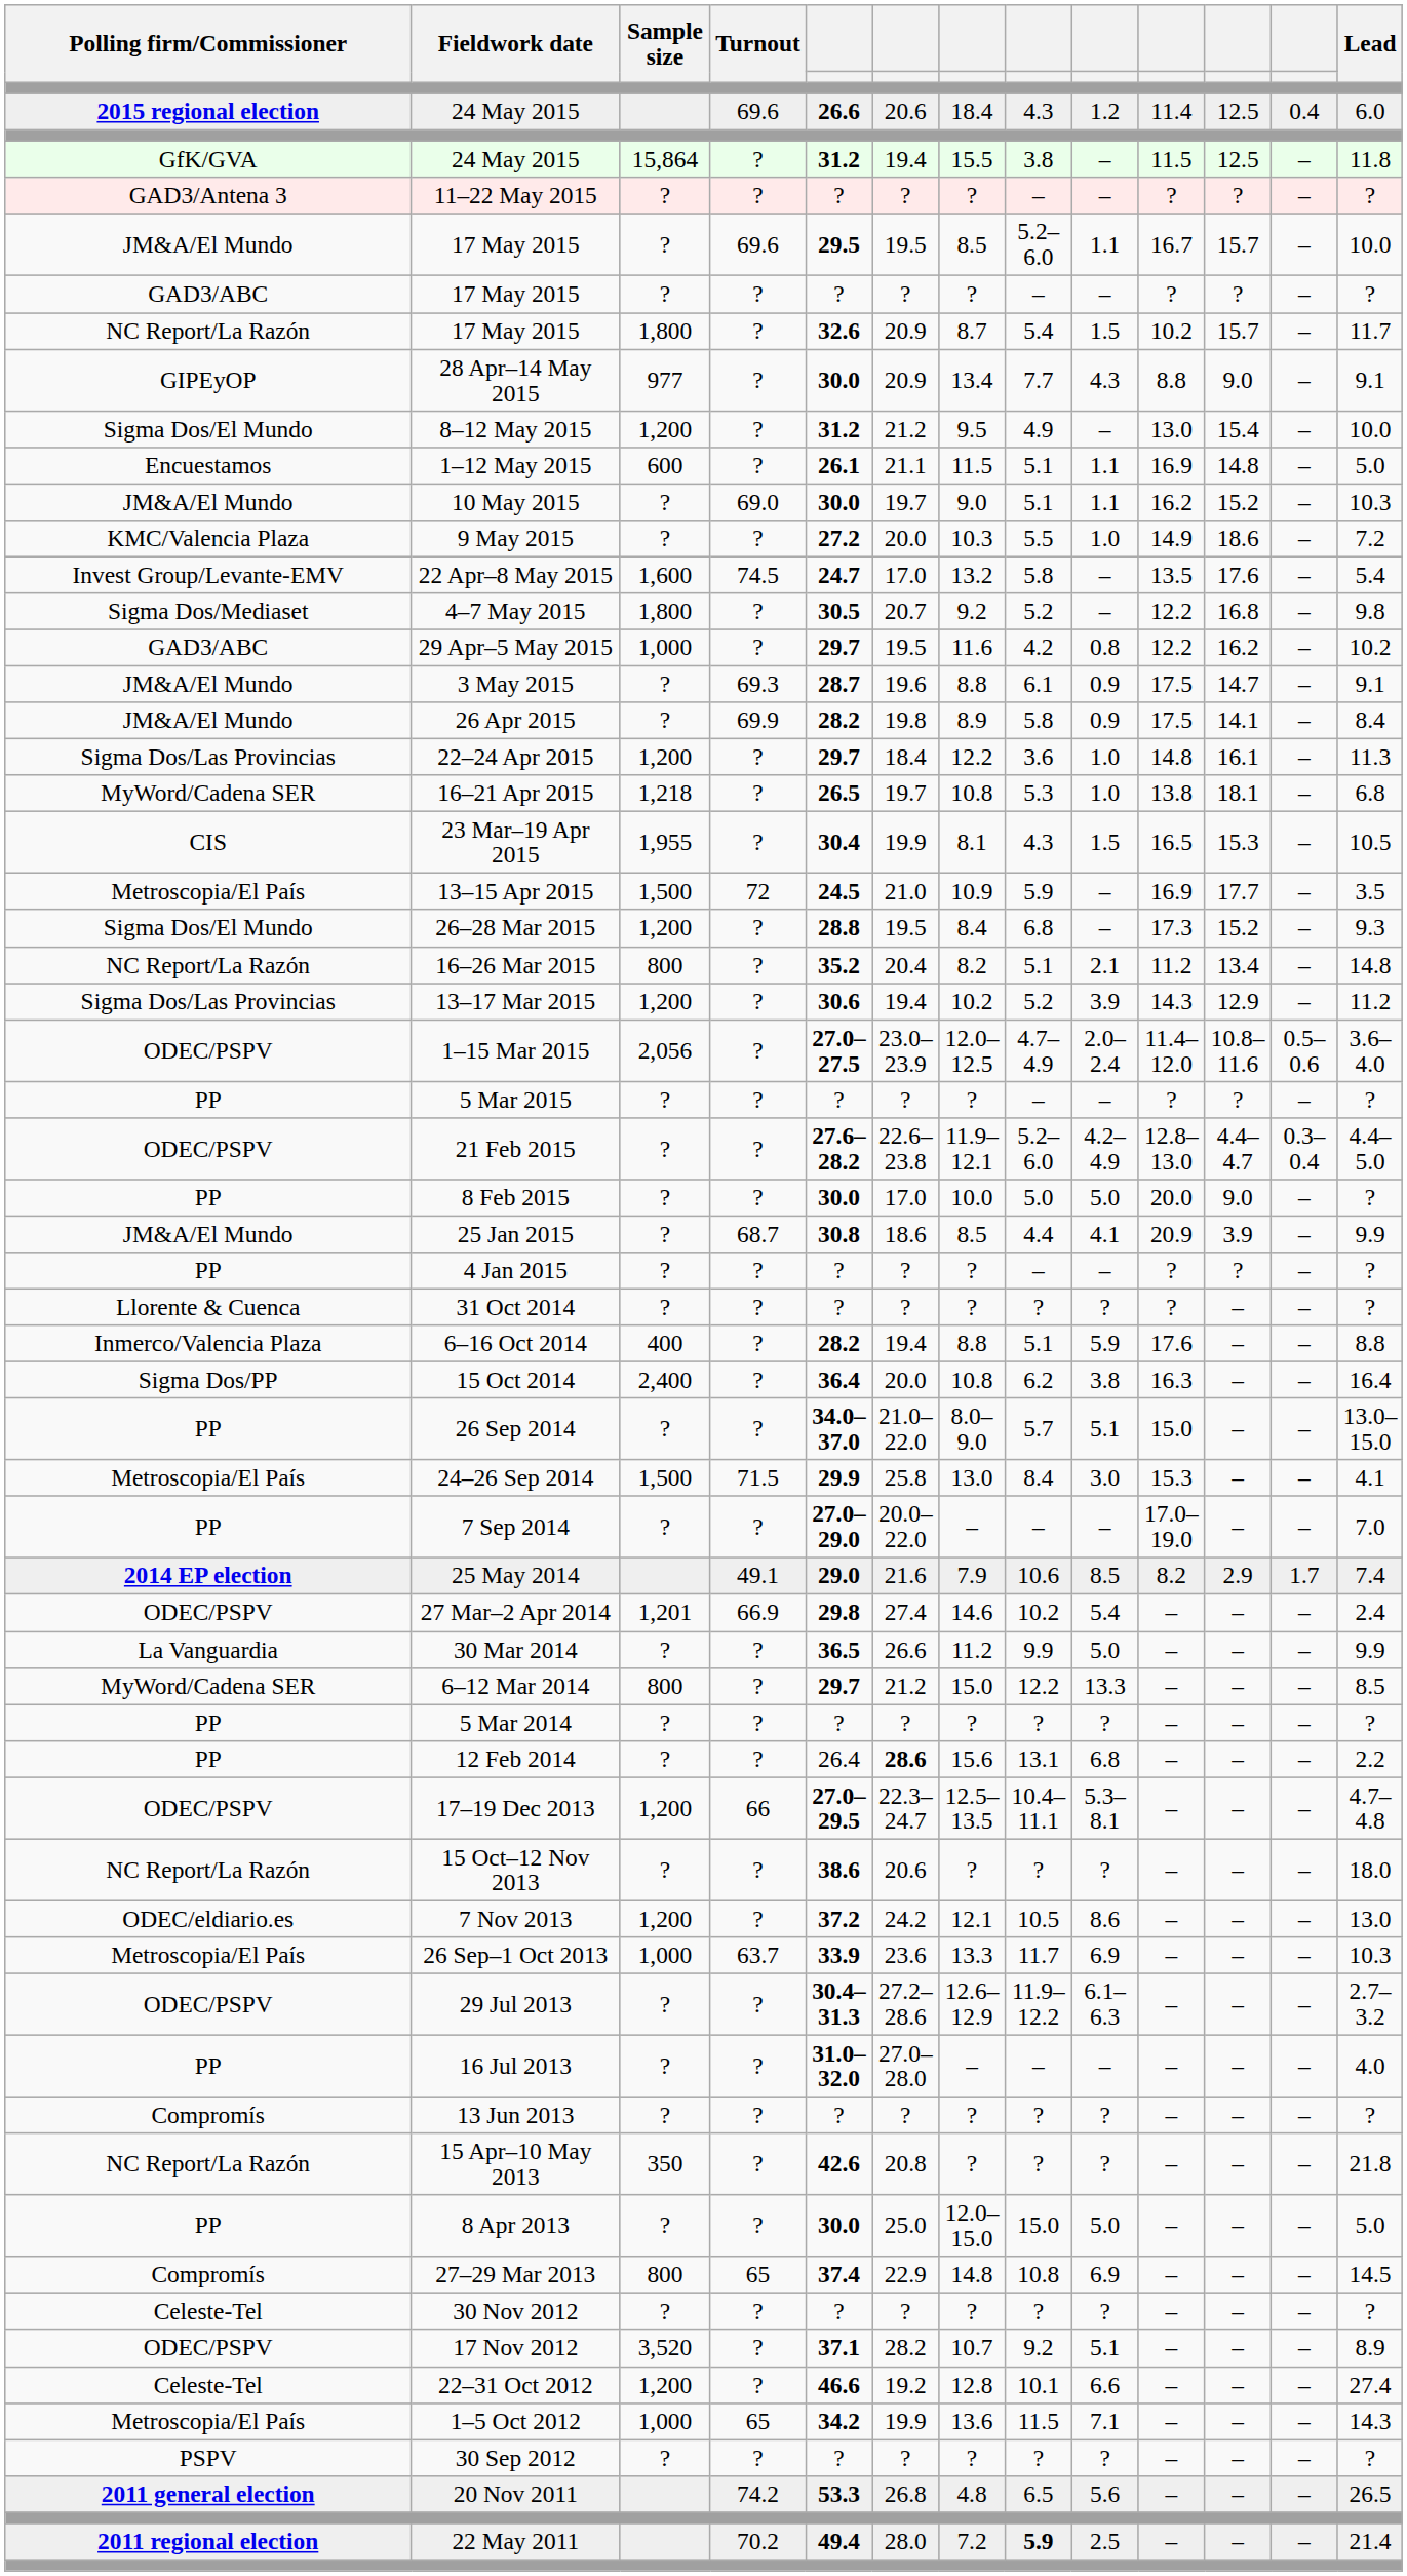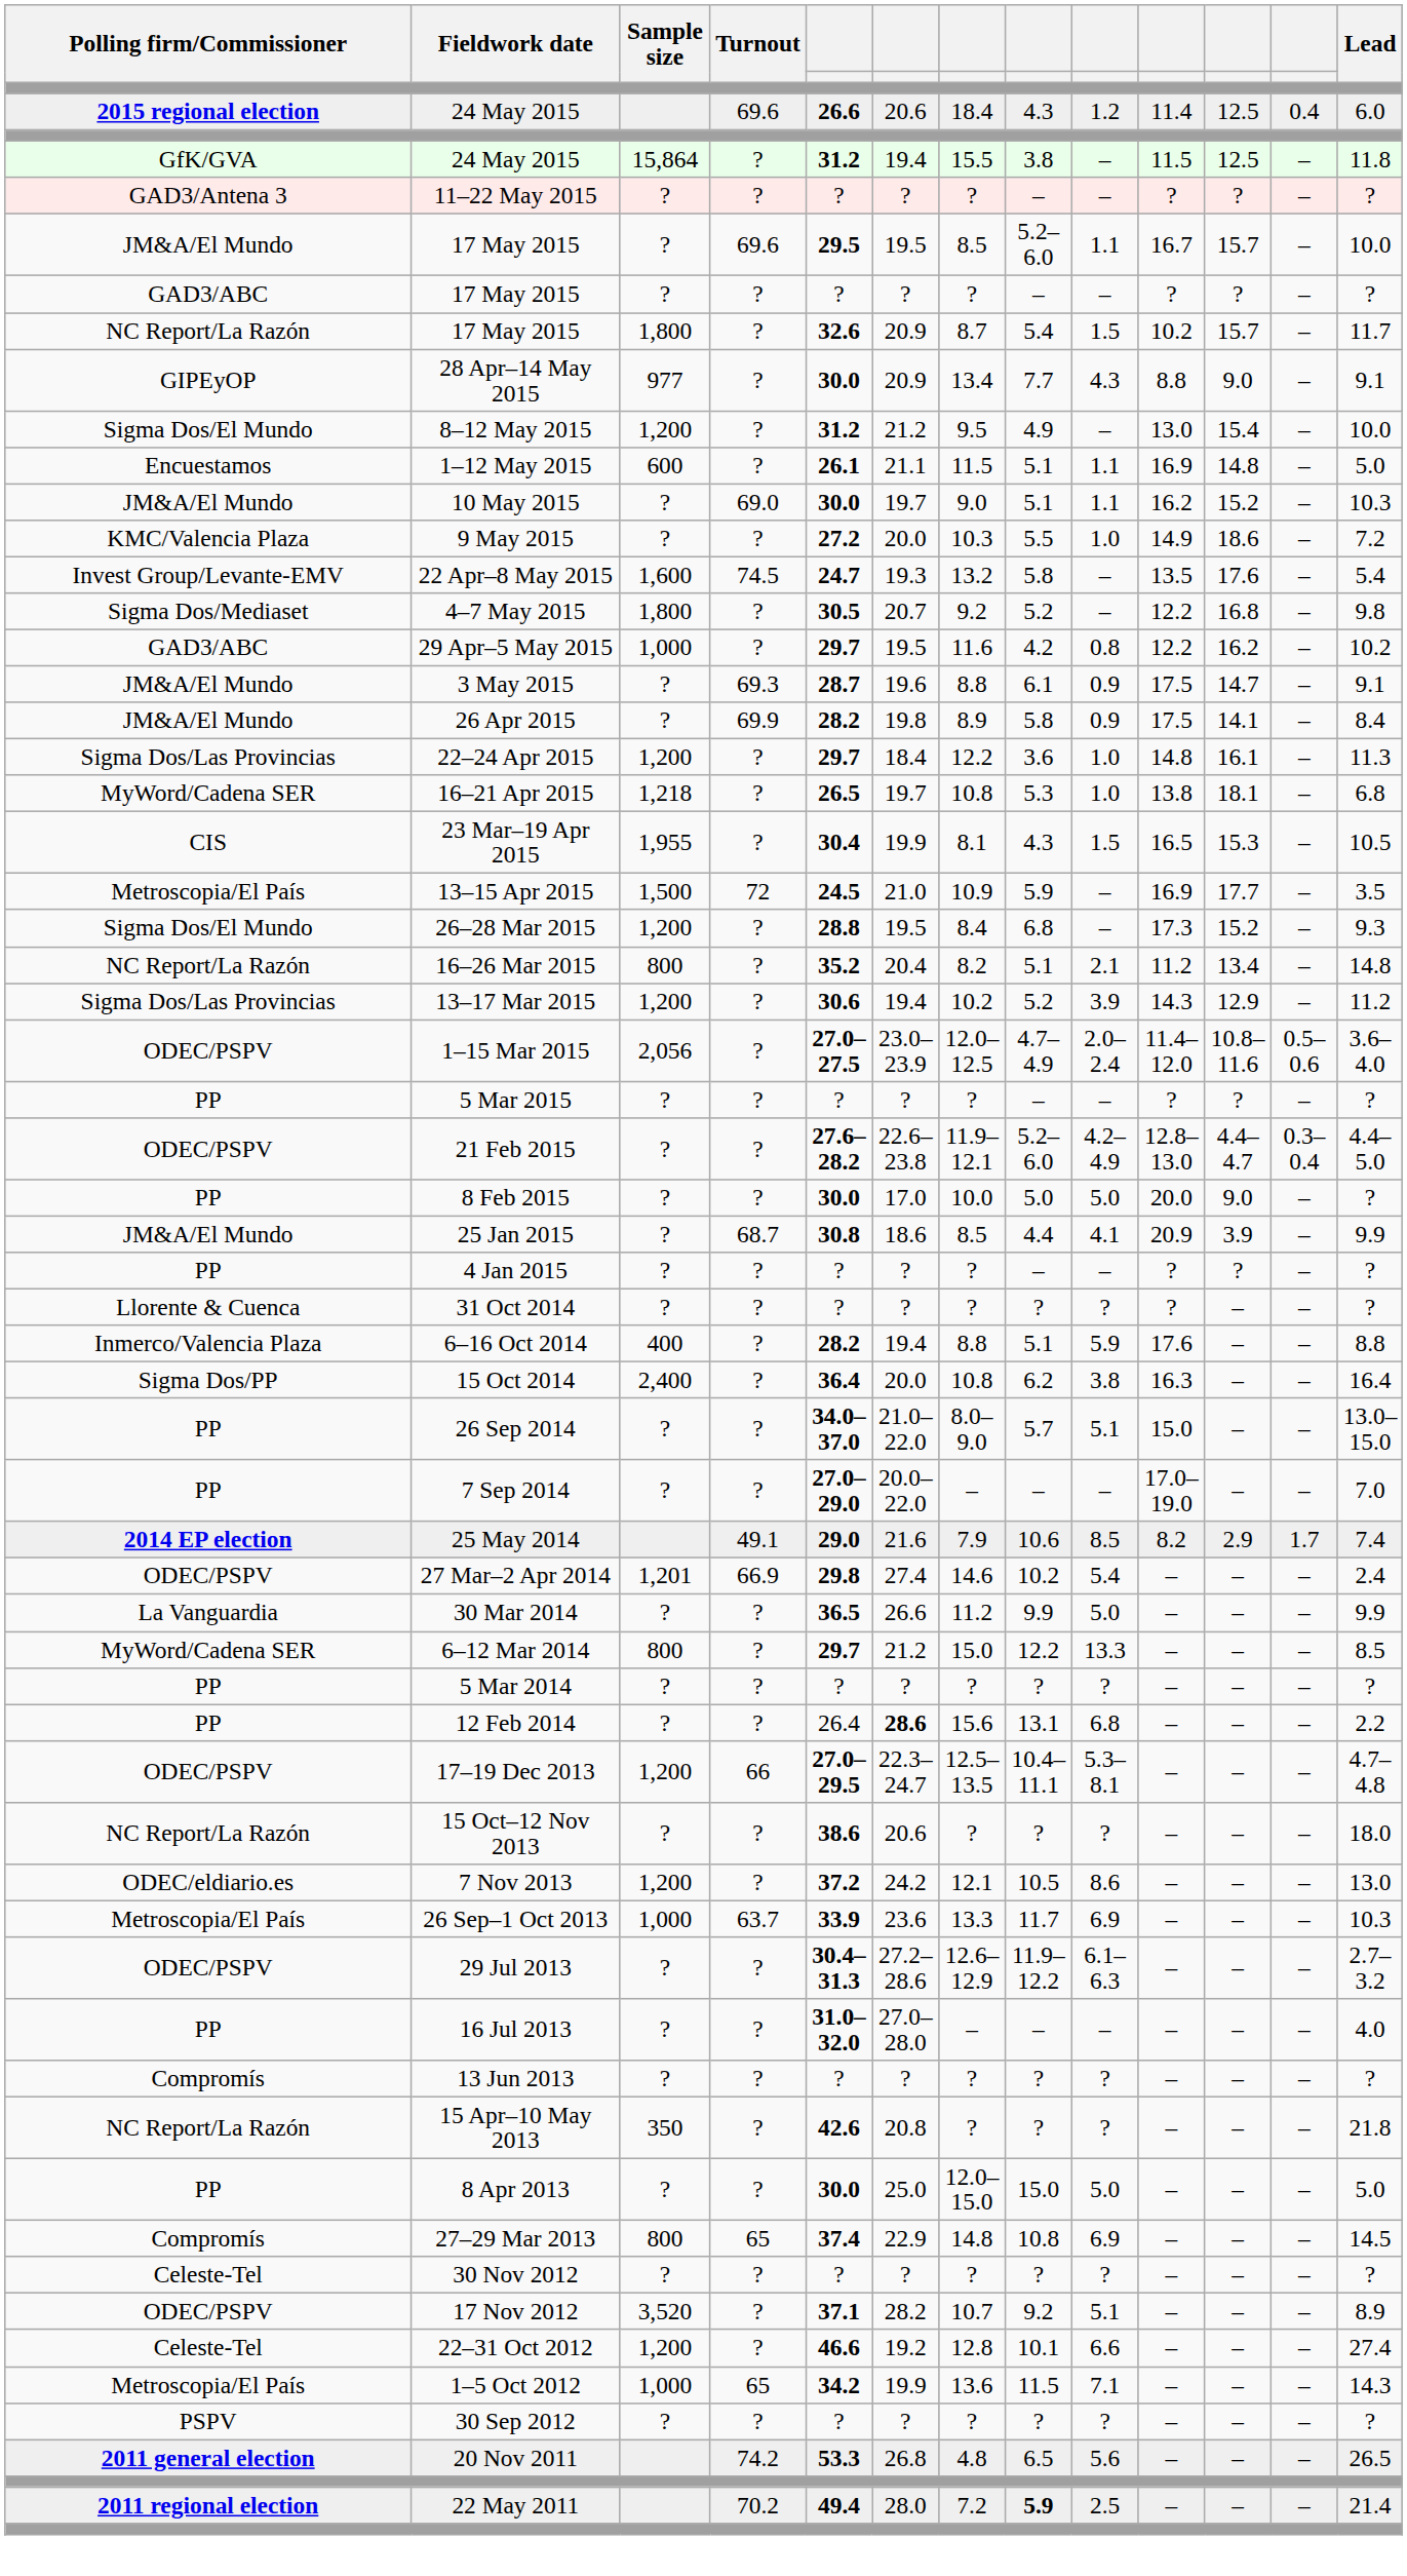22 Apr–8 May 2015 | column 6: 17.0 -> 19.3
- row: Metroscopia/El País | 24–26 Sep 2014 | 1,500 | 71.5 | 29.9 | 25.8 | 13.0 | 8.4 | 3.0 | 15.3 | – | – | 4.1
